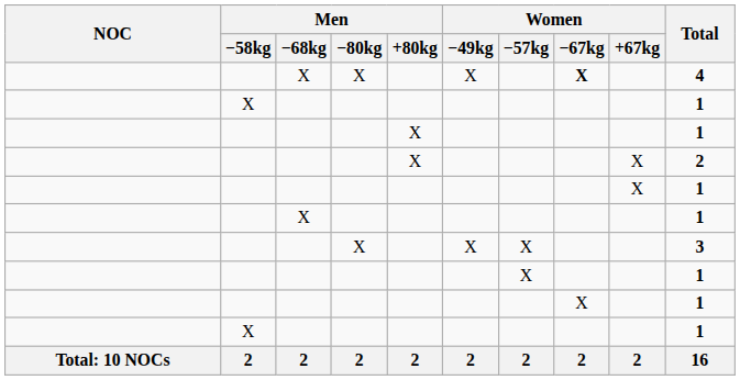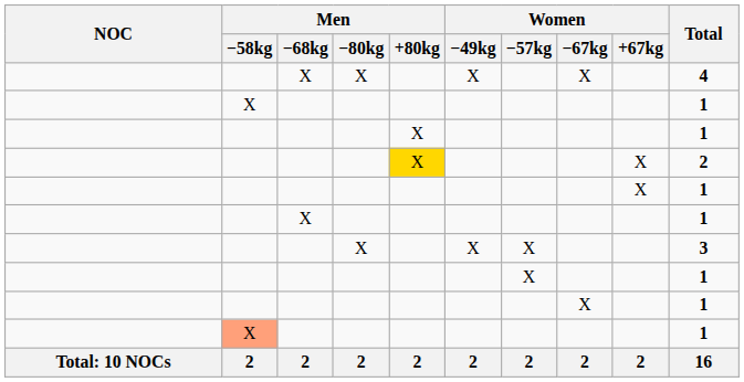row 3 | Women / −67kg: bold -> normal
row 6 | Men / +80kg: no background -> gold background
row 12 | Men / −58kg: no background -> lightsalmon background
